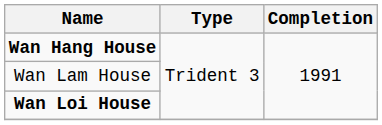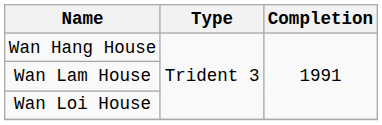Wan Hang House | Name: bold -> normal
Wan Loi House | Name: bold -> normal
